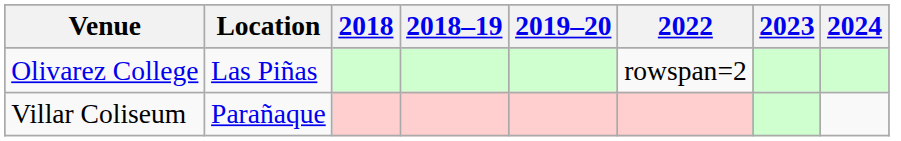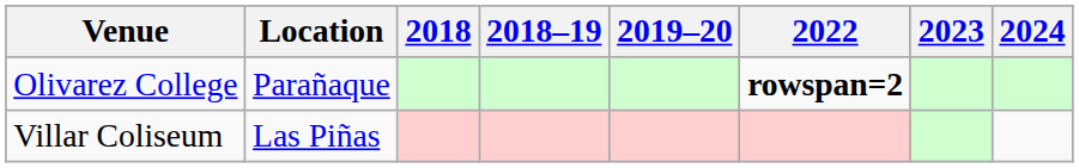Olivarez College | Location: Las Piñas -> Parañaque
Olivarez College | 2022: normal -> bold
Villar Coliseum | Location: Parañaque -> Las Piñas
